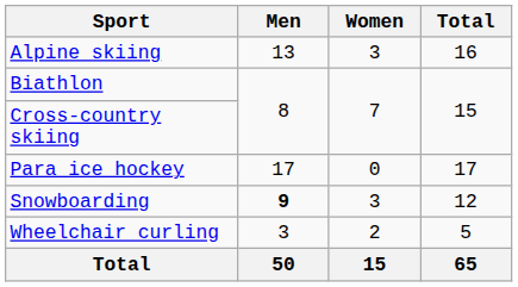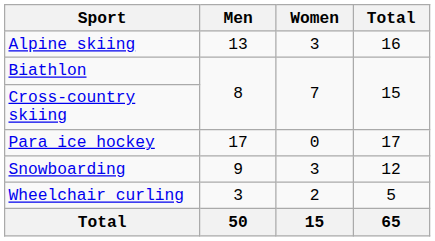Snowboarding | Men: bold -> normal
